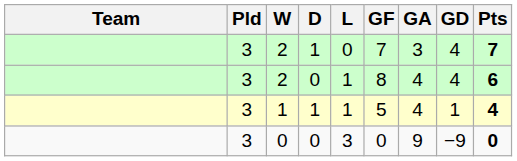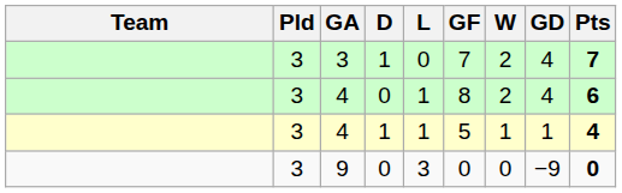columns swapped: W <-> GA
